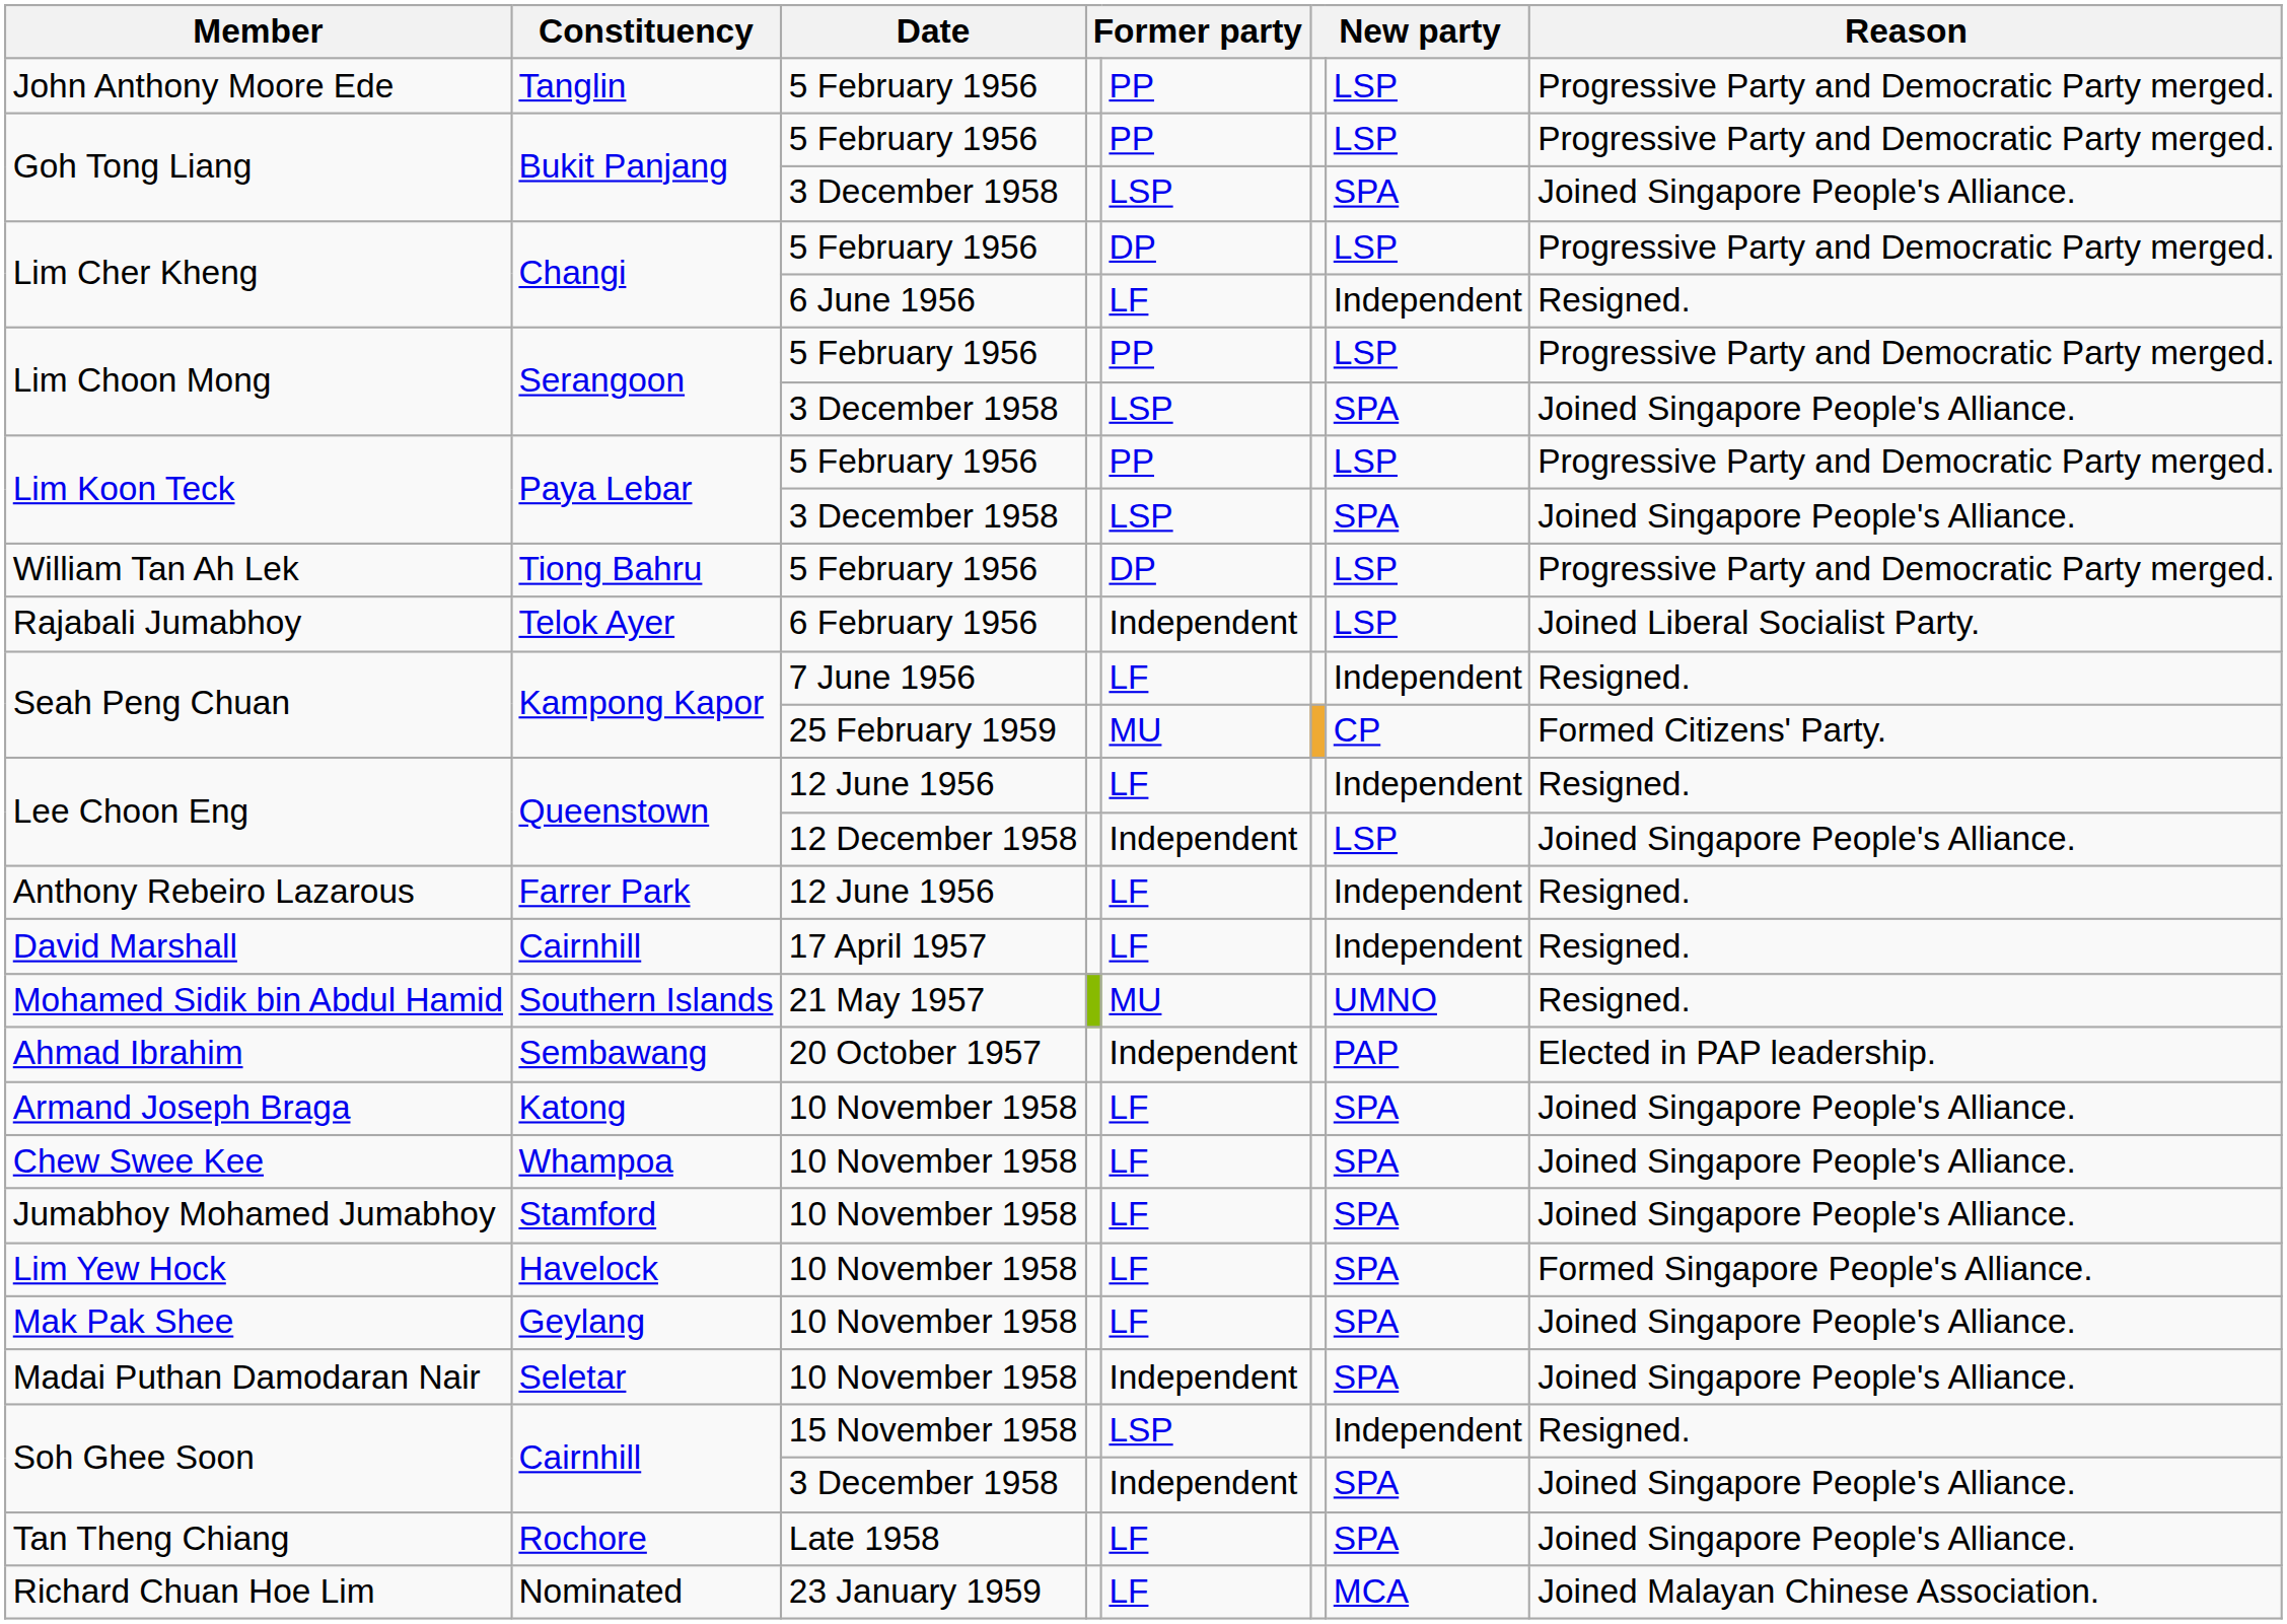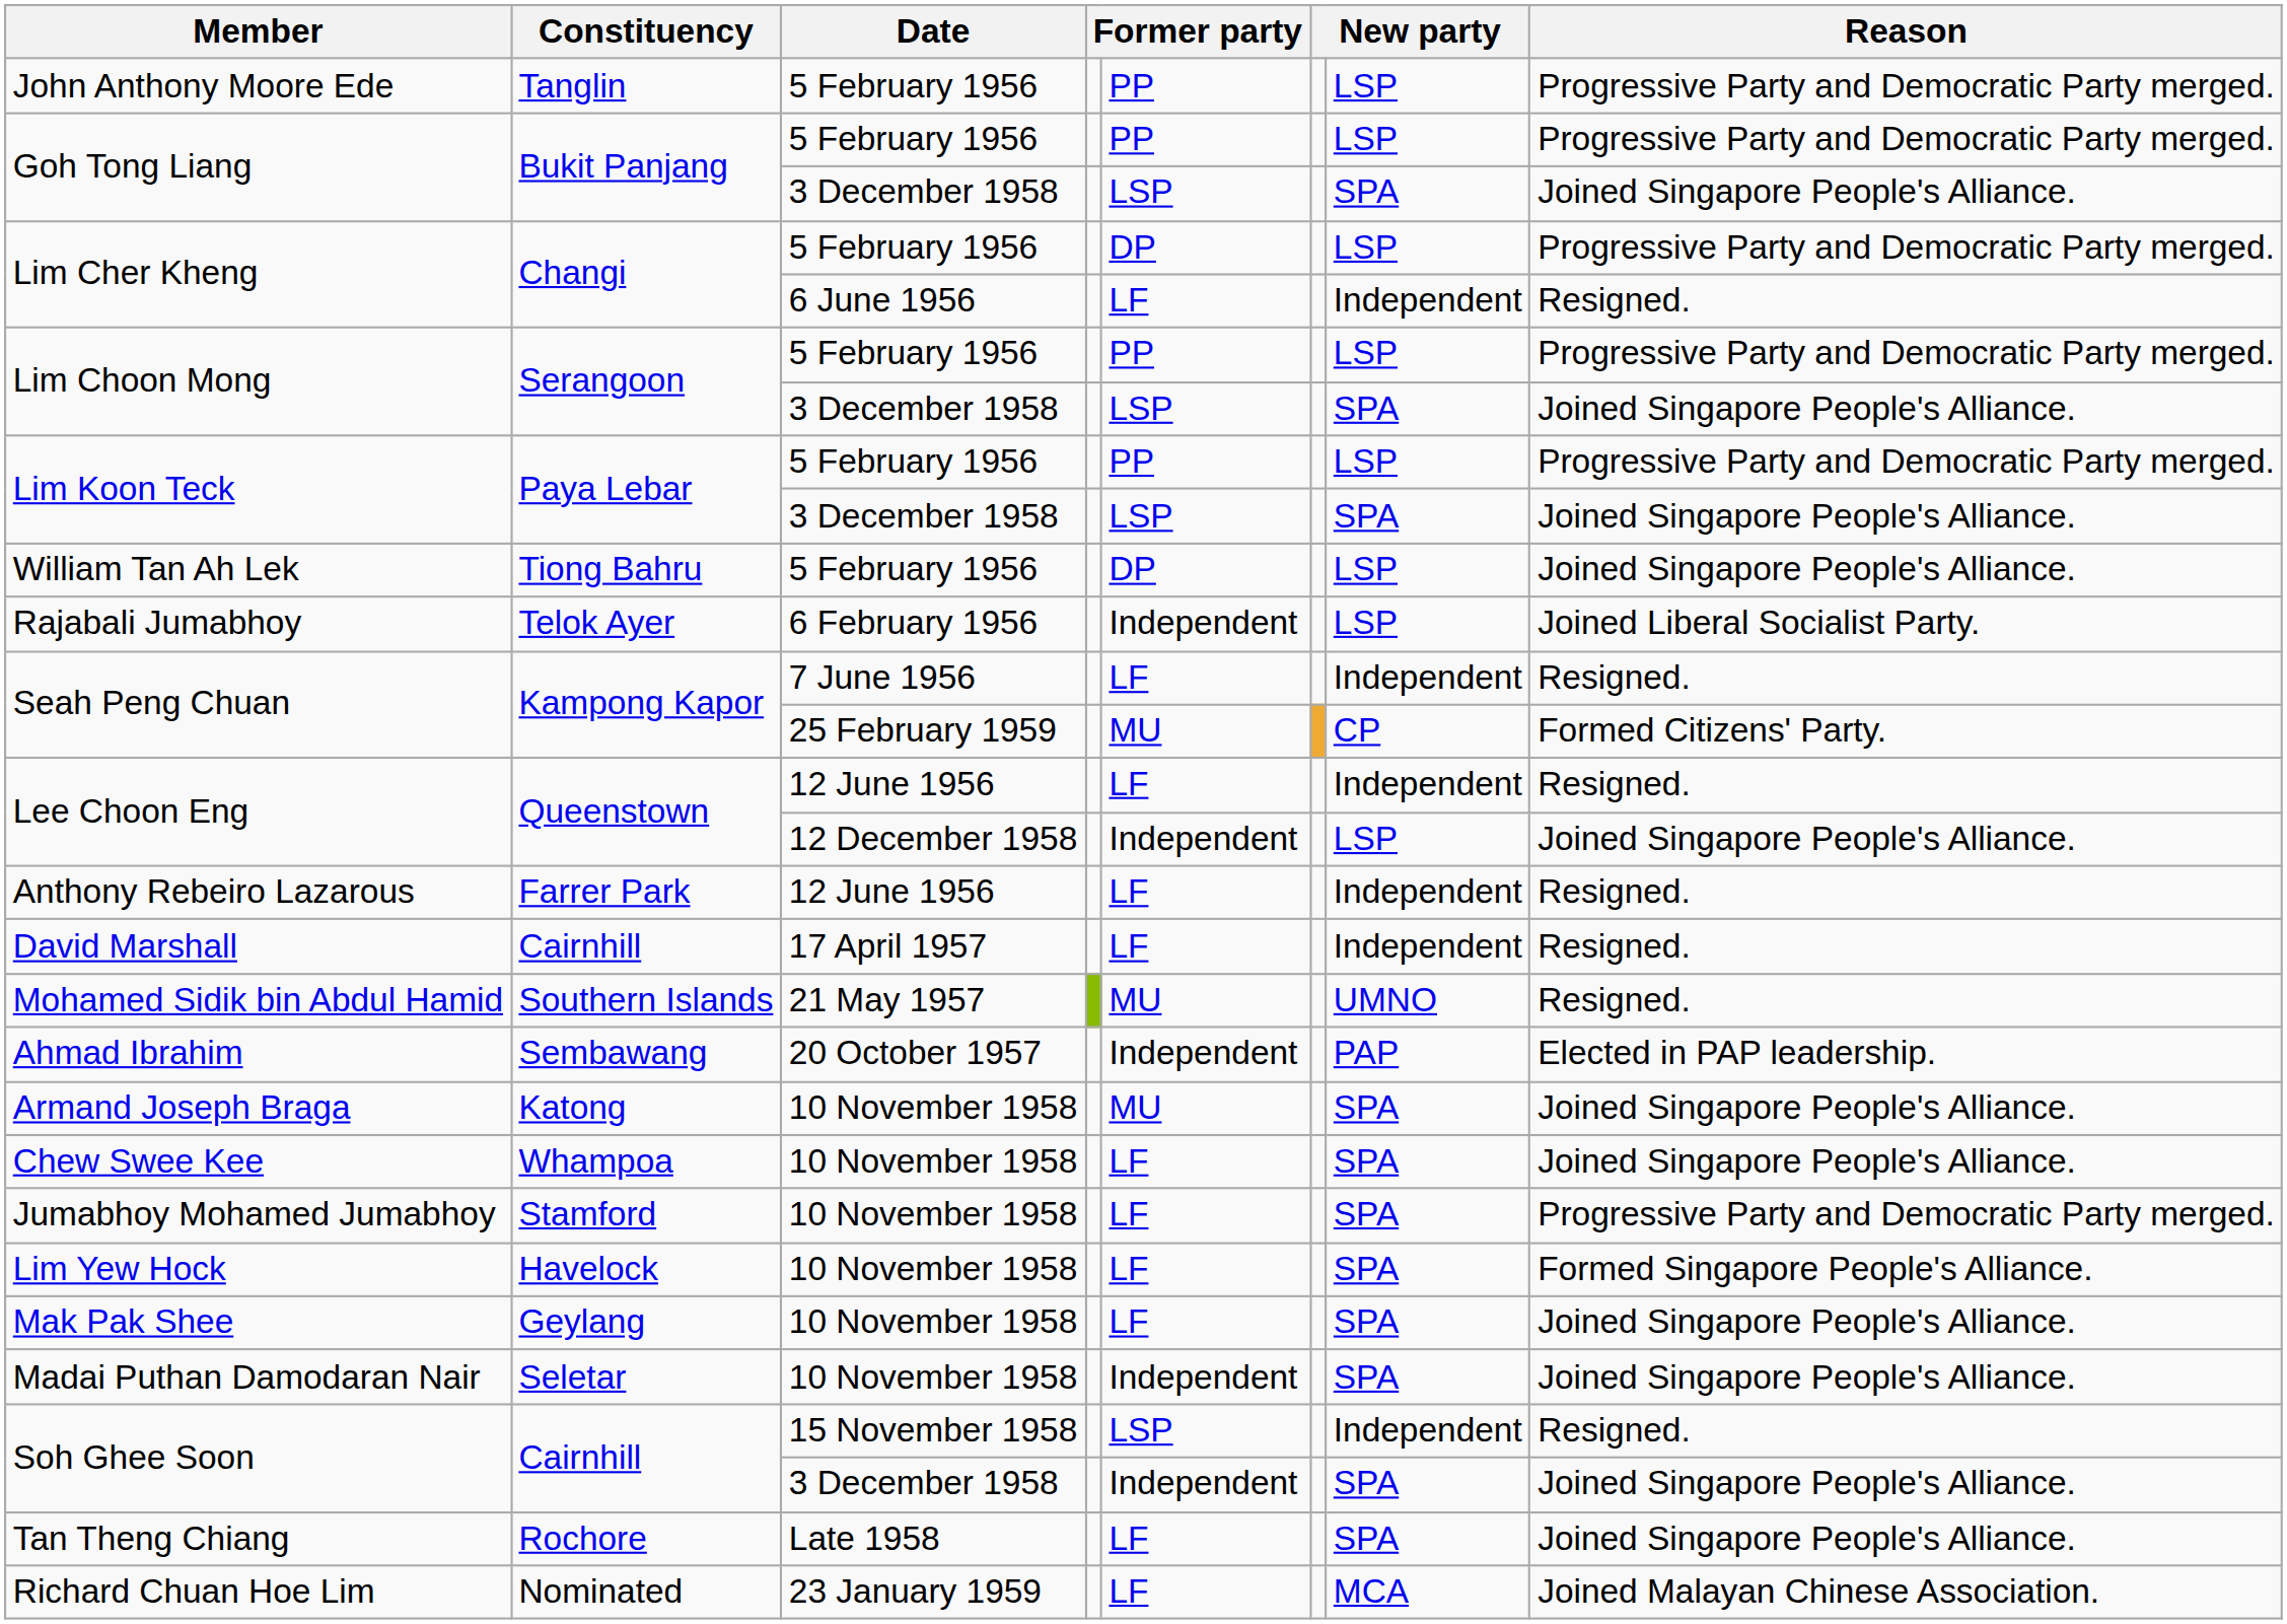William Tan Ah Lek | Reason: Progressive Party and Democratic Party merged. -> Joined Singapore People's Alliance.
Armand Joseph Braga | column 5: LF -> MU
Jumabhoy Mohamed Jumabhoy | Reason: Joined Singapore People's Alliance. -> Progressive Party and Democratic Party merged.
